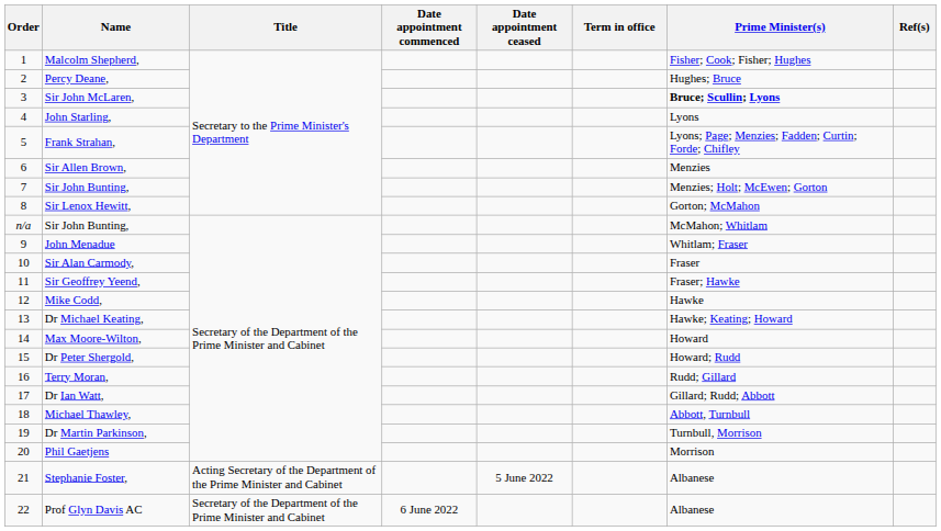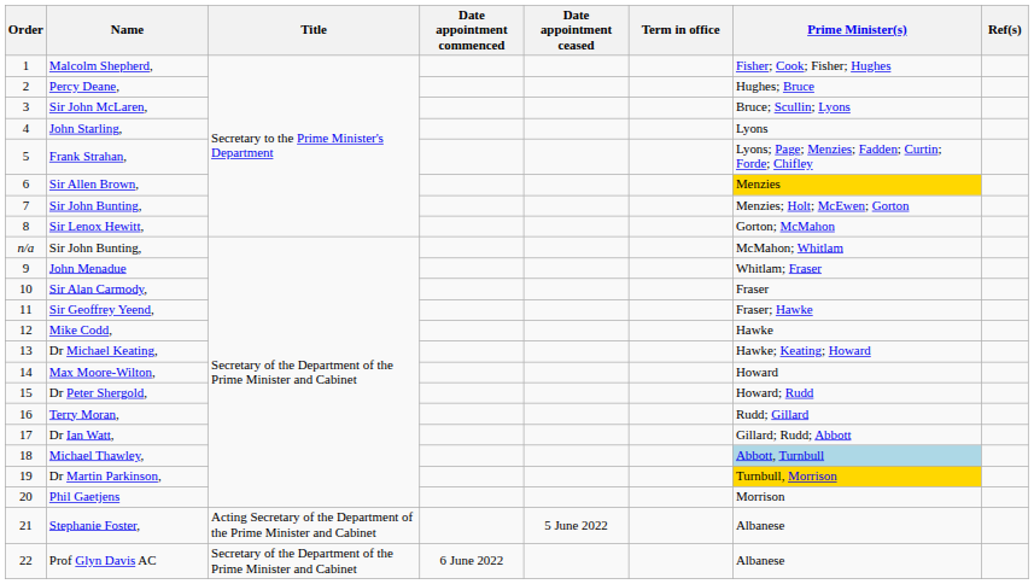Sir John McLaren, | Prime Minister(s): bold -> normal
Sir Allen Brown, | Prime Minister(s): no background -> gold background
Michael Thawley, | Prime Minister(s): no background -> lightblue background
Dr Martin Parkinson, | Prime Minister(s): no background -> gold background
